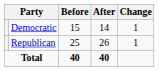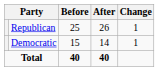rows swapped: Republican <-> Democratic
